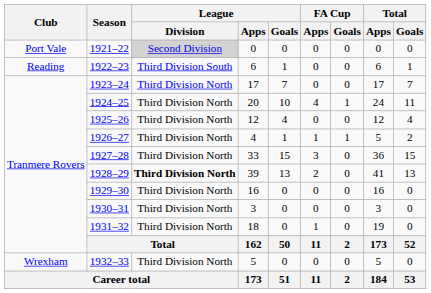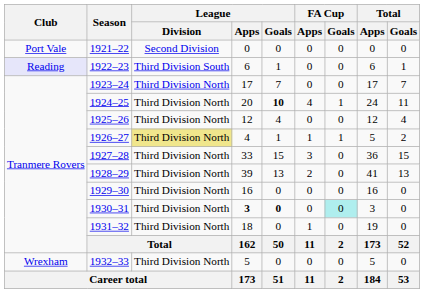1921–22 | League / Division: lightgrey background -> no background
1922–23 | Club: no background -> lavender background
1924–25 | League / Goals: normal -> bold
1926–27 | League / Division: no background -> khaki background
1928–29 | League / Division: bold -> normal
1930–31 | League / Apps: normal -> bold
1930–31 | League / Goals: normal -> bold
1930–31 | FA Cup / Goals: no background -> paleturquoise background
